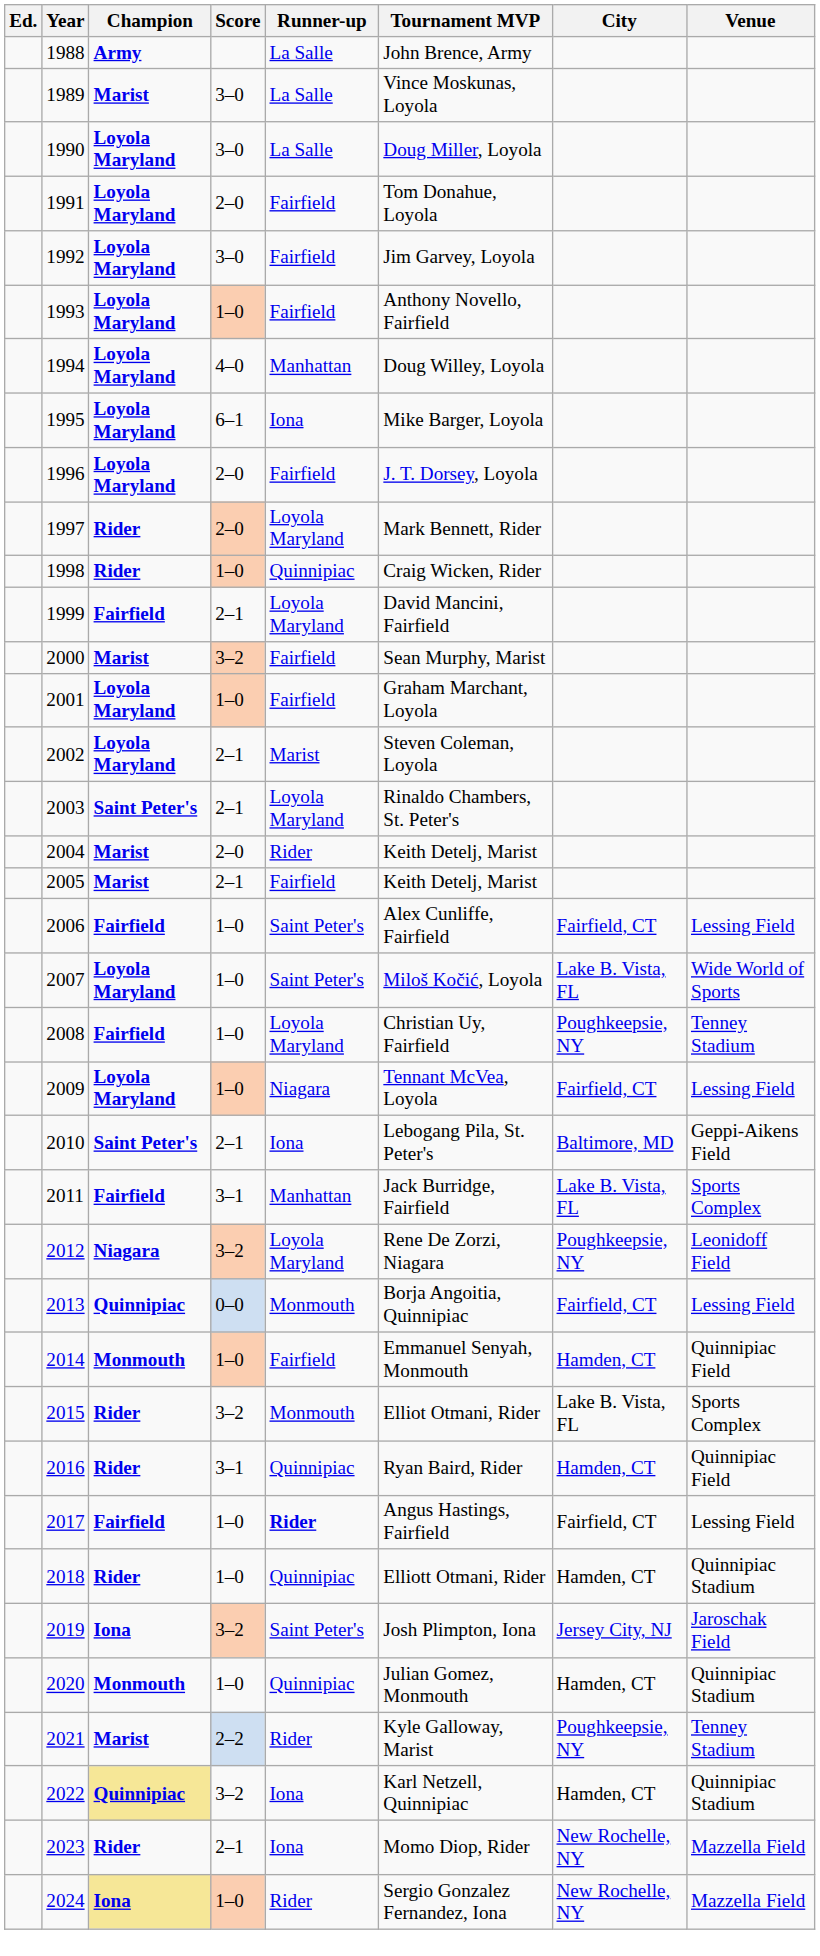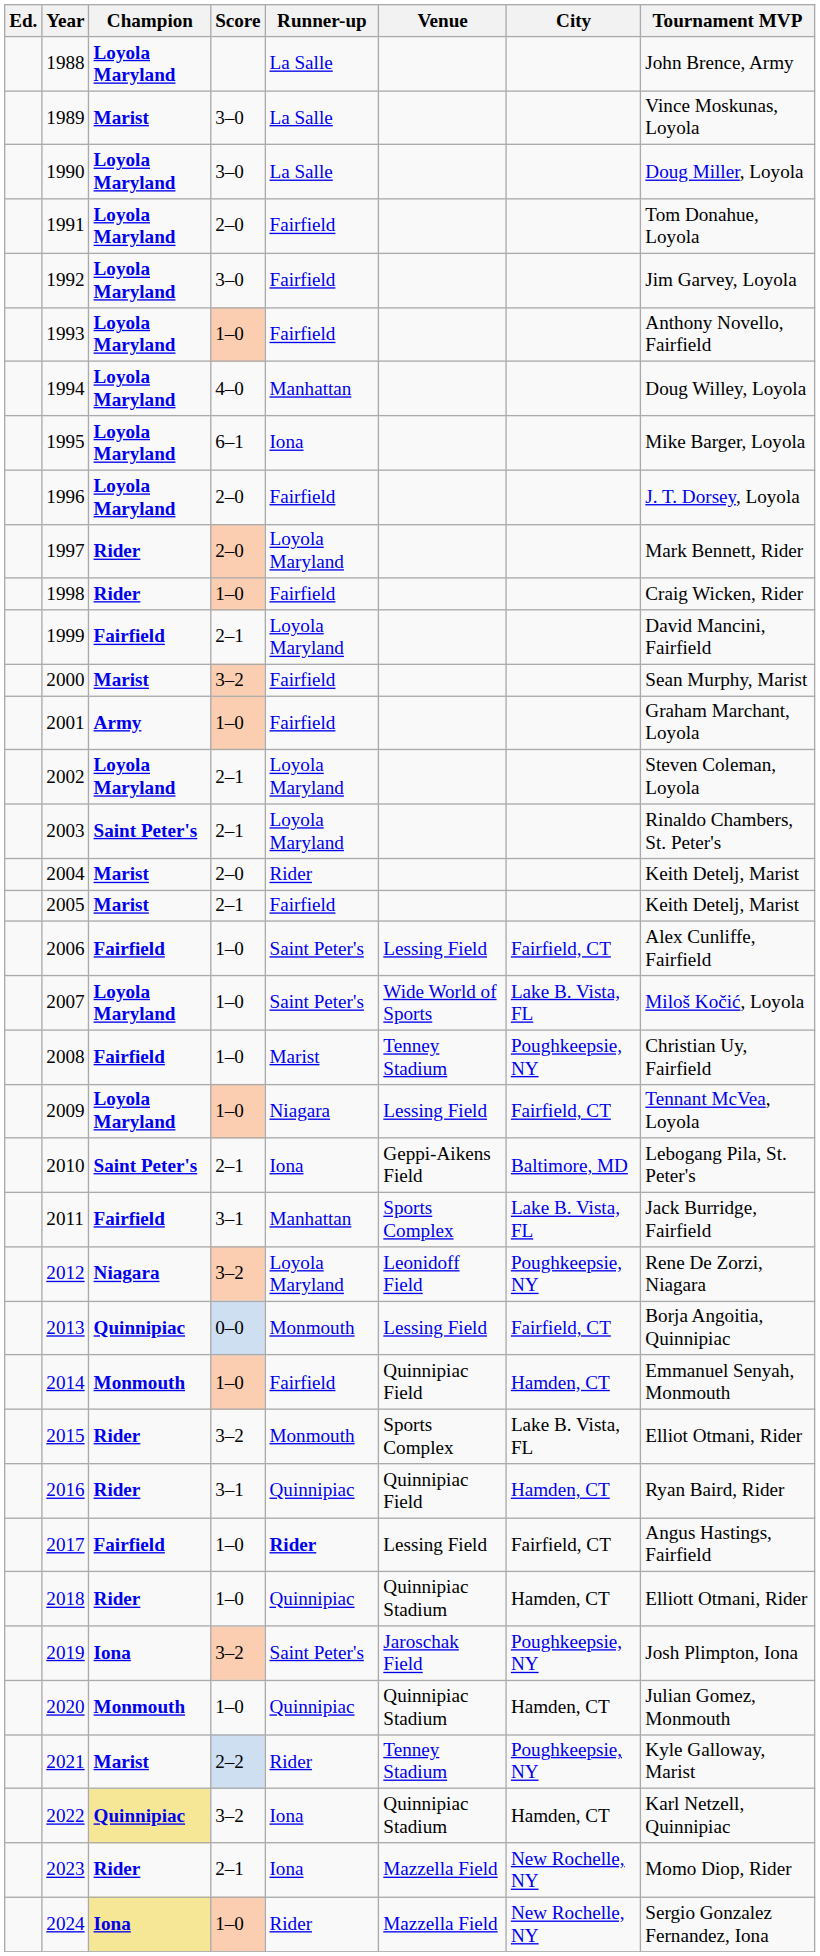columns swapped: Venue <-> Tournament MVP
1988 | Champion: Army -> Loyola Maryland
1998 | Runner-up: Quinnipiac -> Fairfield
2001 | Champion: Loyola Maryland -> Army
2002 | Runner-up: Marist -> Loyola Maryland
2008 | Runner-up: Loyola Maryland -> Marist
2019 | City: Jersey City, NJ -> Poughkeepsie, NY
